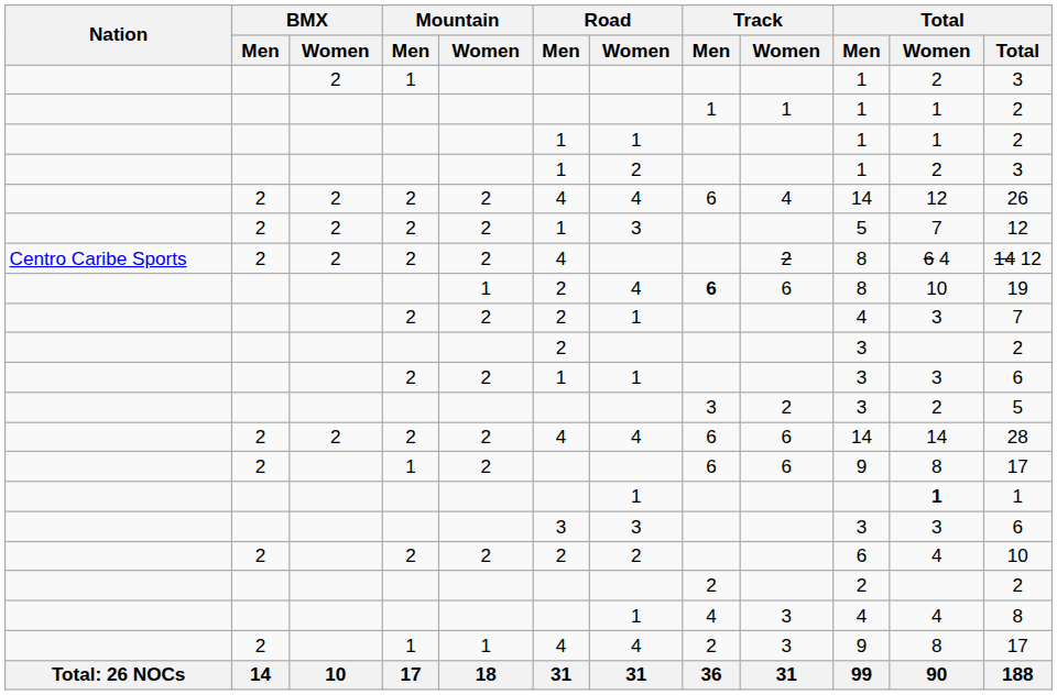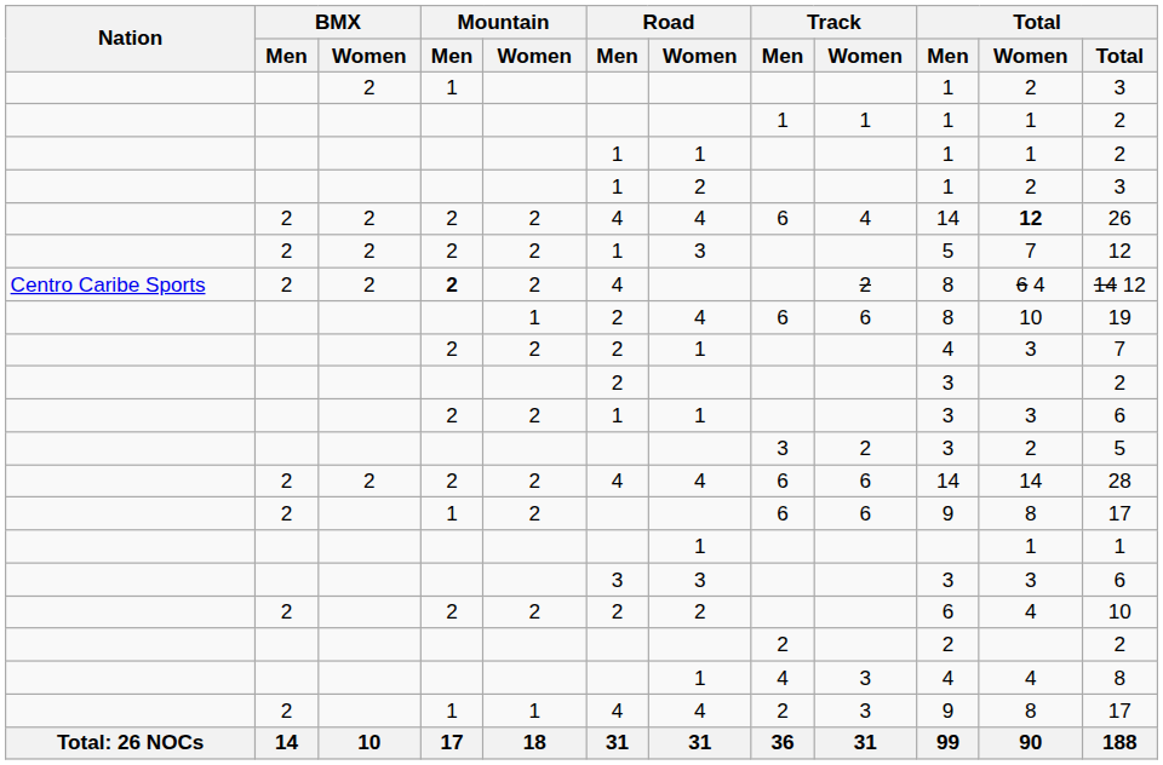row 7 | Total / Women: normal -> bold
row 9 | Mountain / Men: normal -> bold
row 10 | Track / Men: bold -> normal
row 17 | Total / Women: bold -> normal
